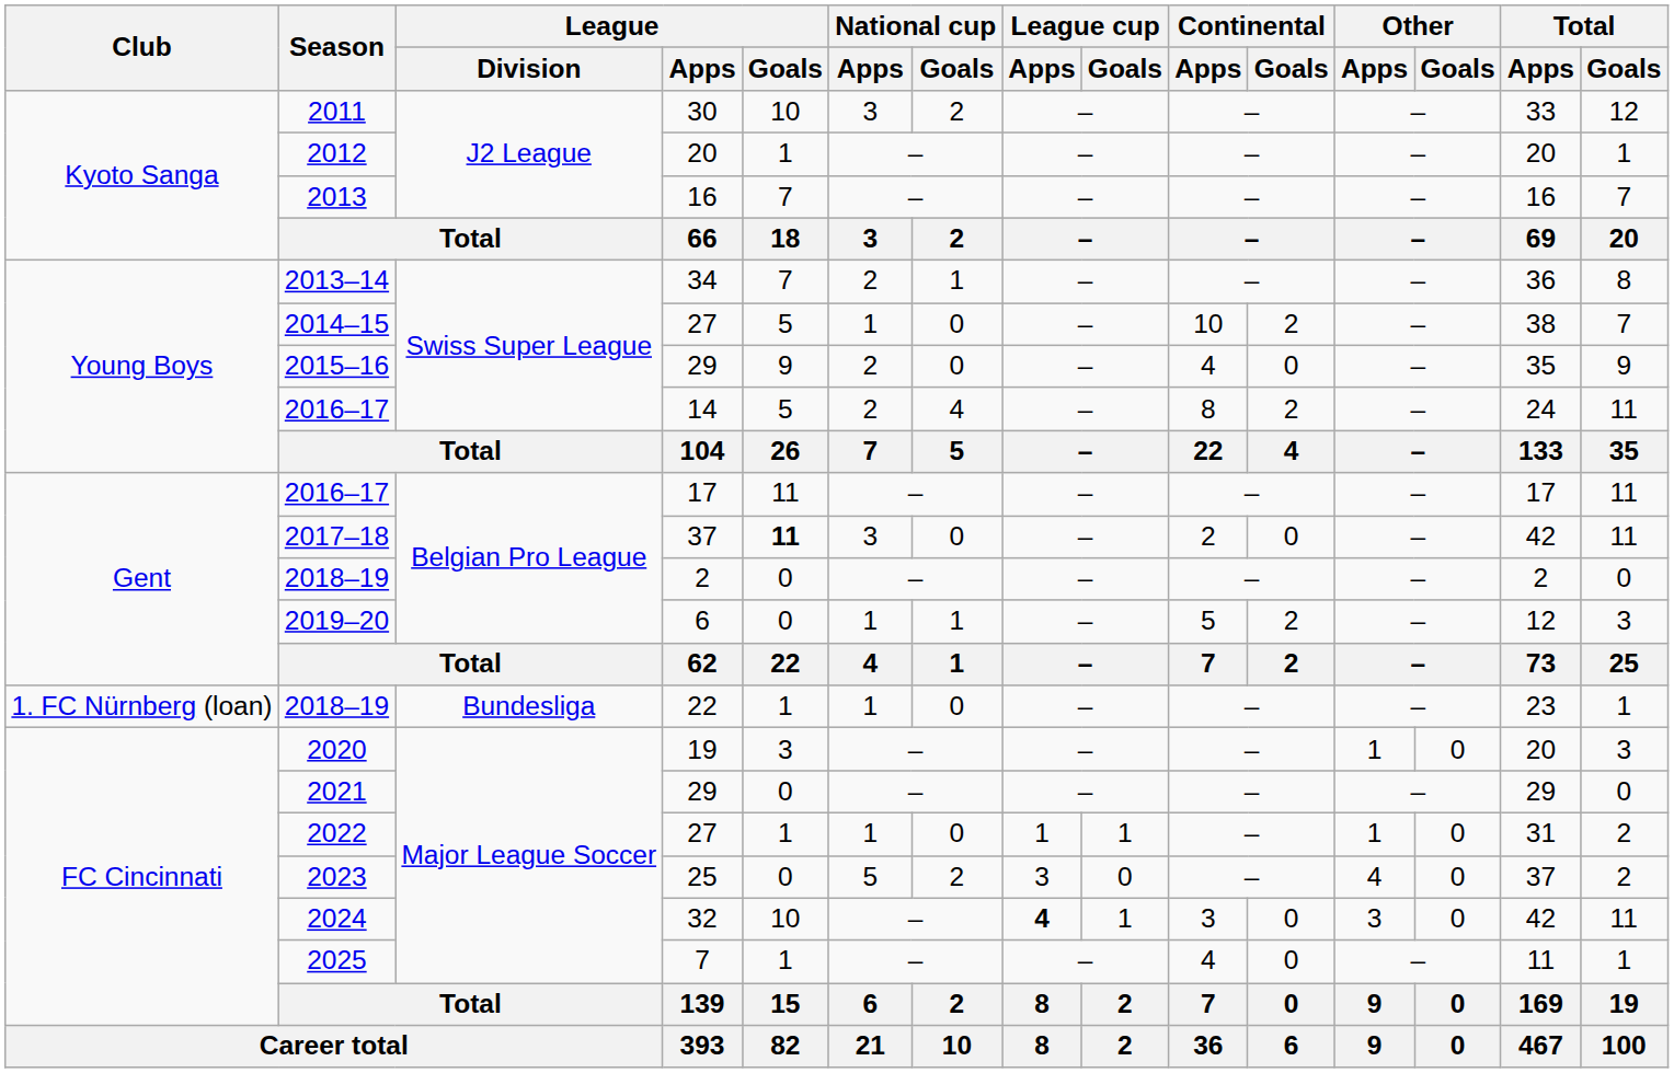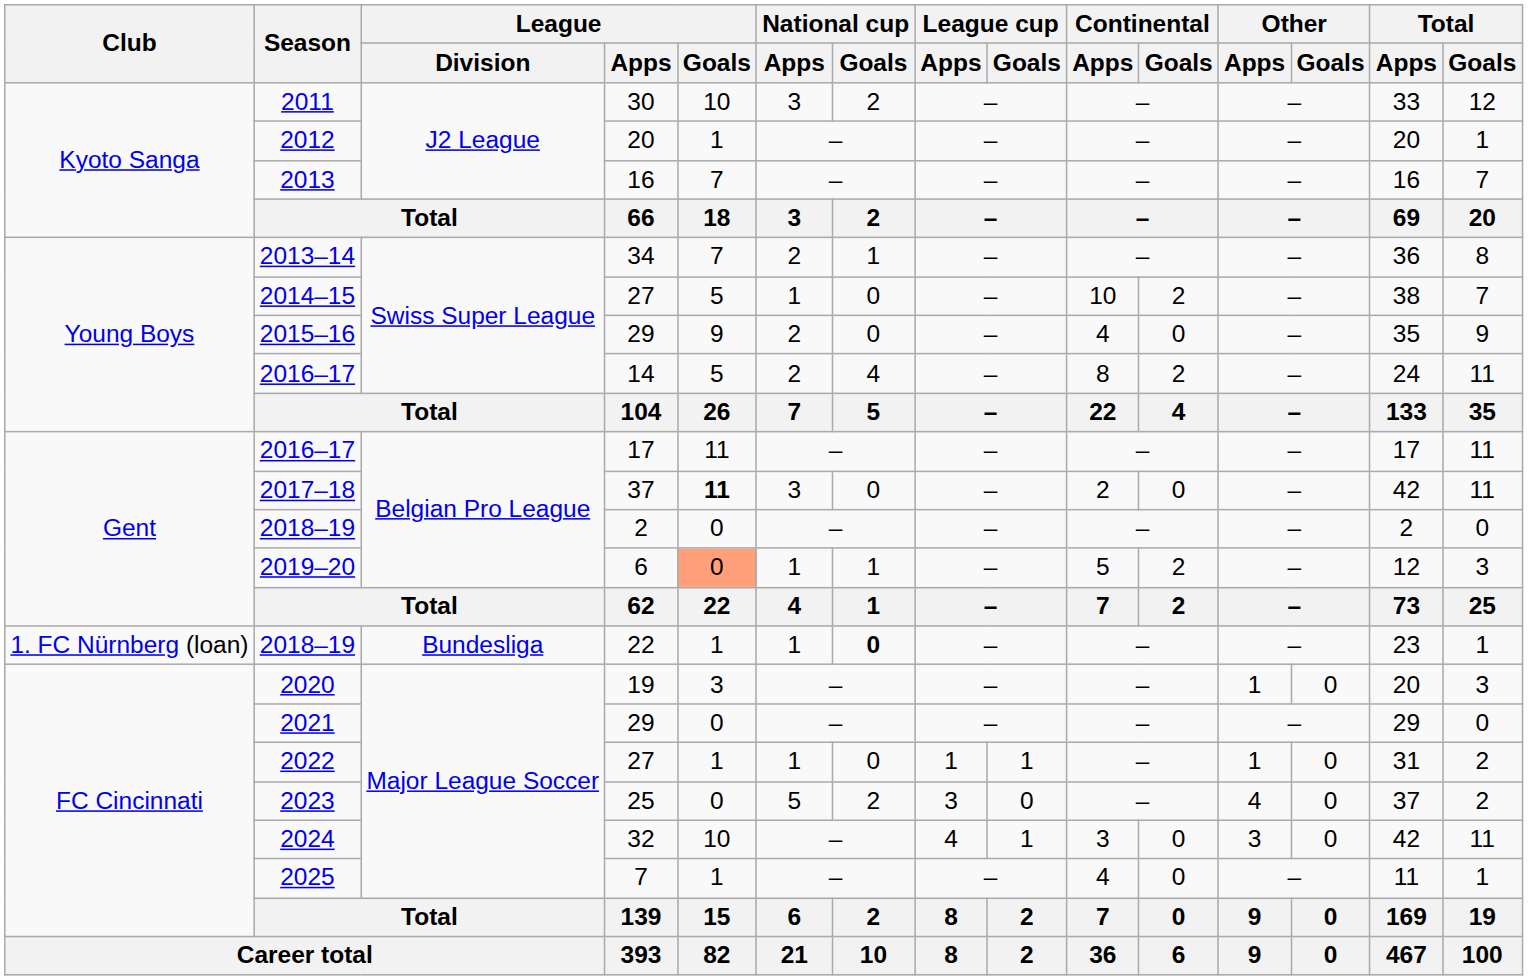2019–20 | League / Goals: no background -> lightsalmon background
2018–19 / 22 | National cup / Goals: normal -> bold
2024 | League cup / Apps: bold -> normal
